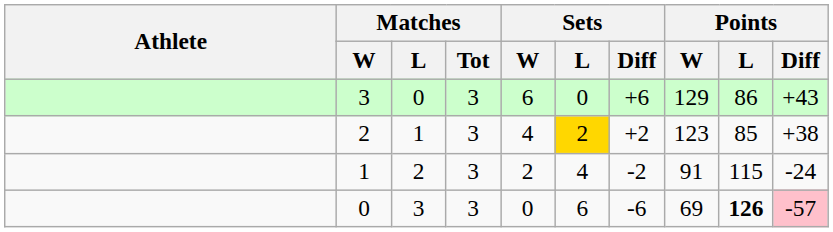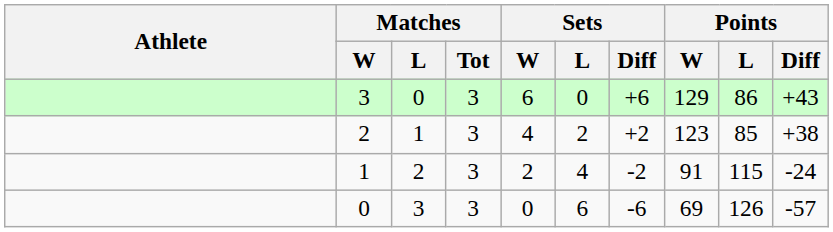row 4 | Sets / L: gold background -> no background
row 6 | Points / L: bold -> normal
row 6 | Points / Diff: pink background -> no background
